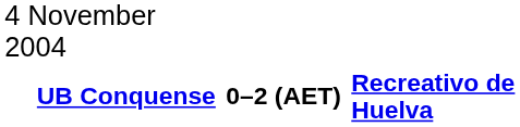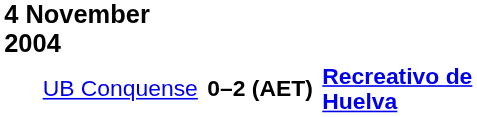4 November 2004 | column 1: normal -> bold
UB Conquense | column 1: bold -> normal
